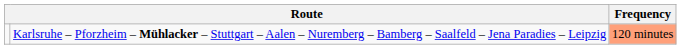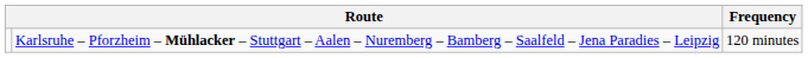row 2 | Frequency: lightsalmon background -> no background
